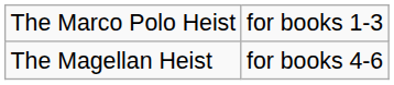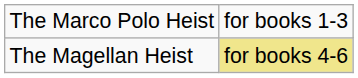The Magellan Heist | column 2: no background -> khaki background
